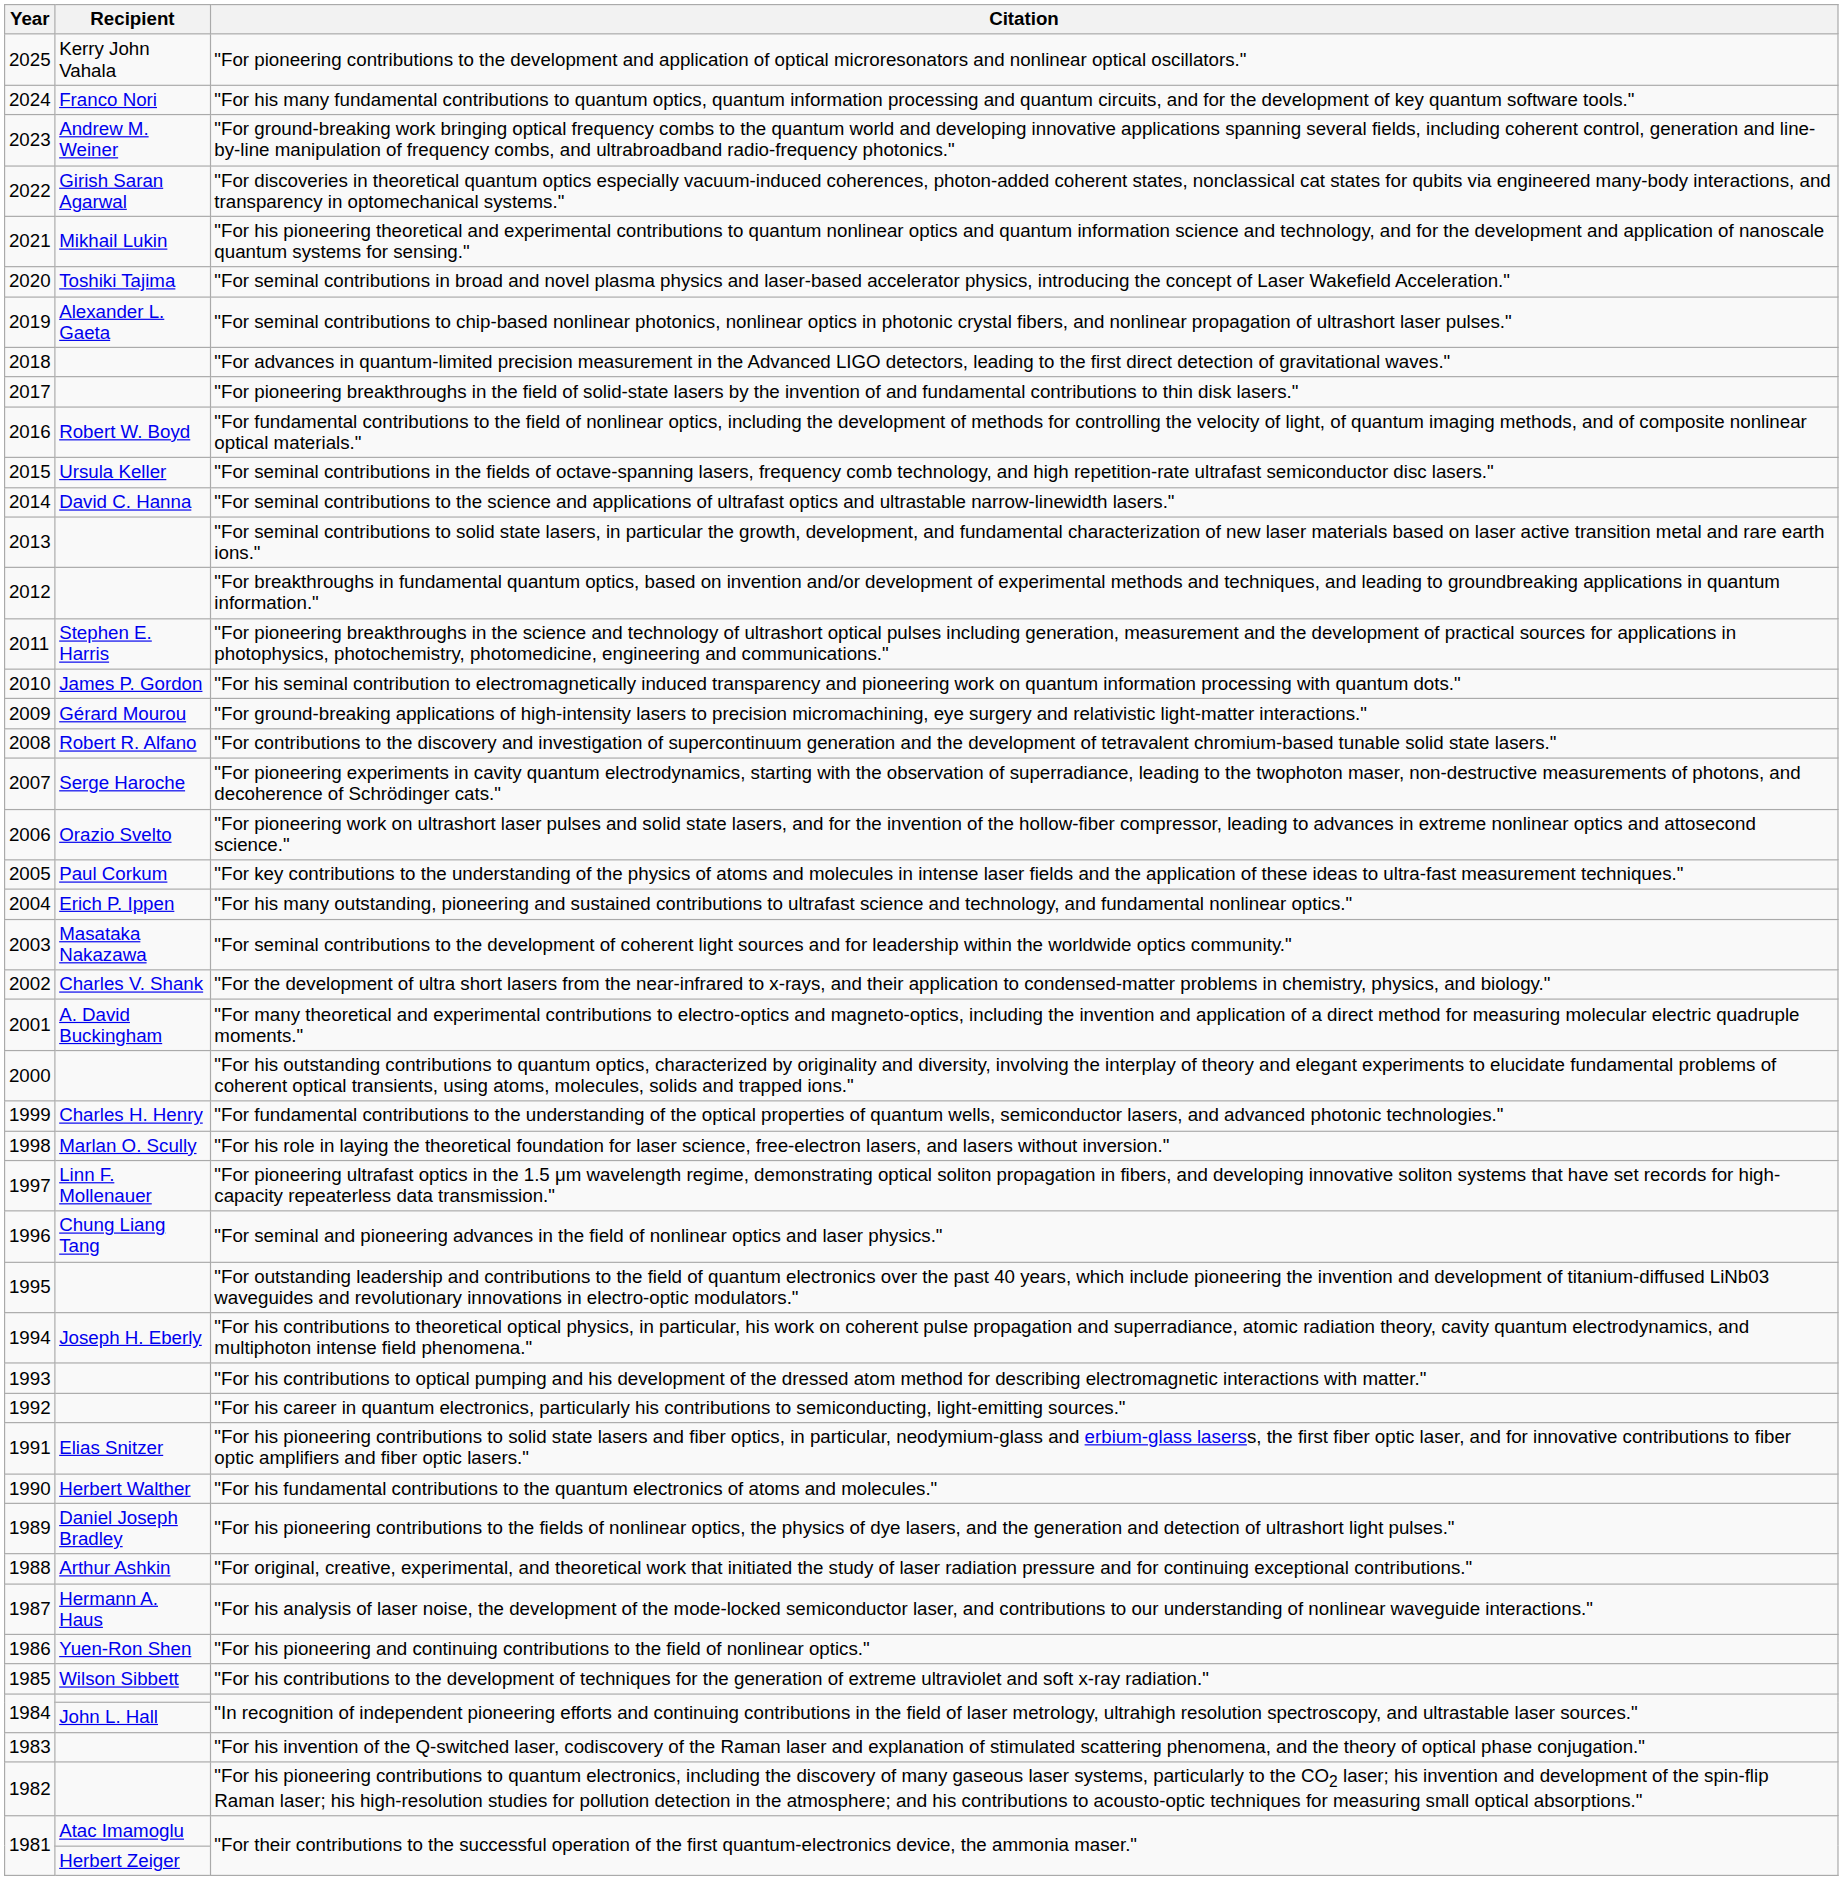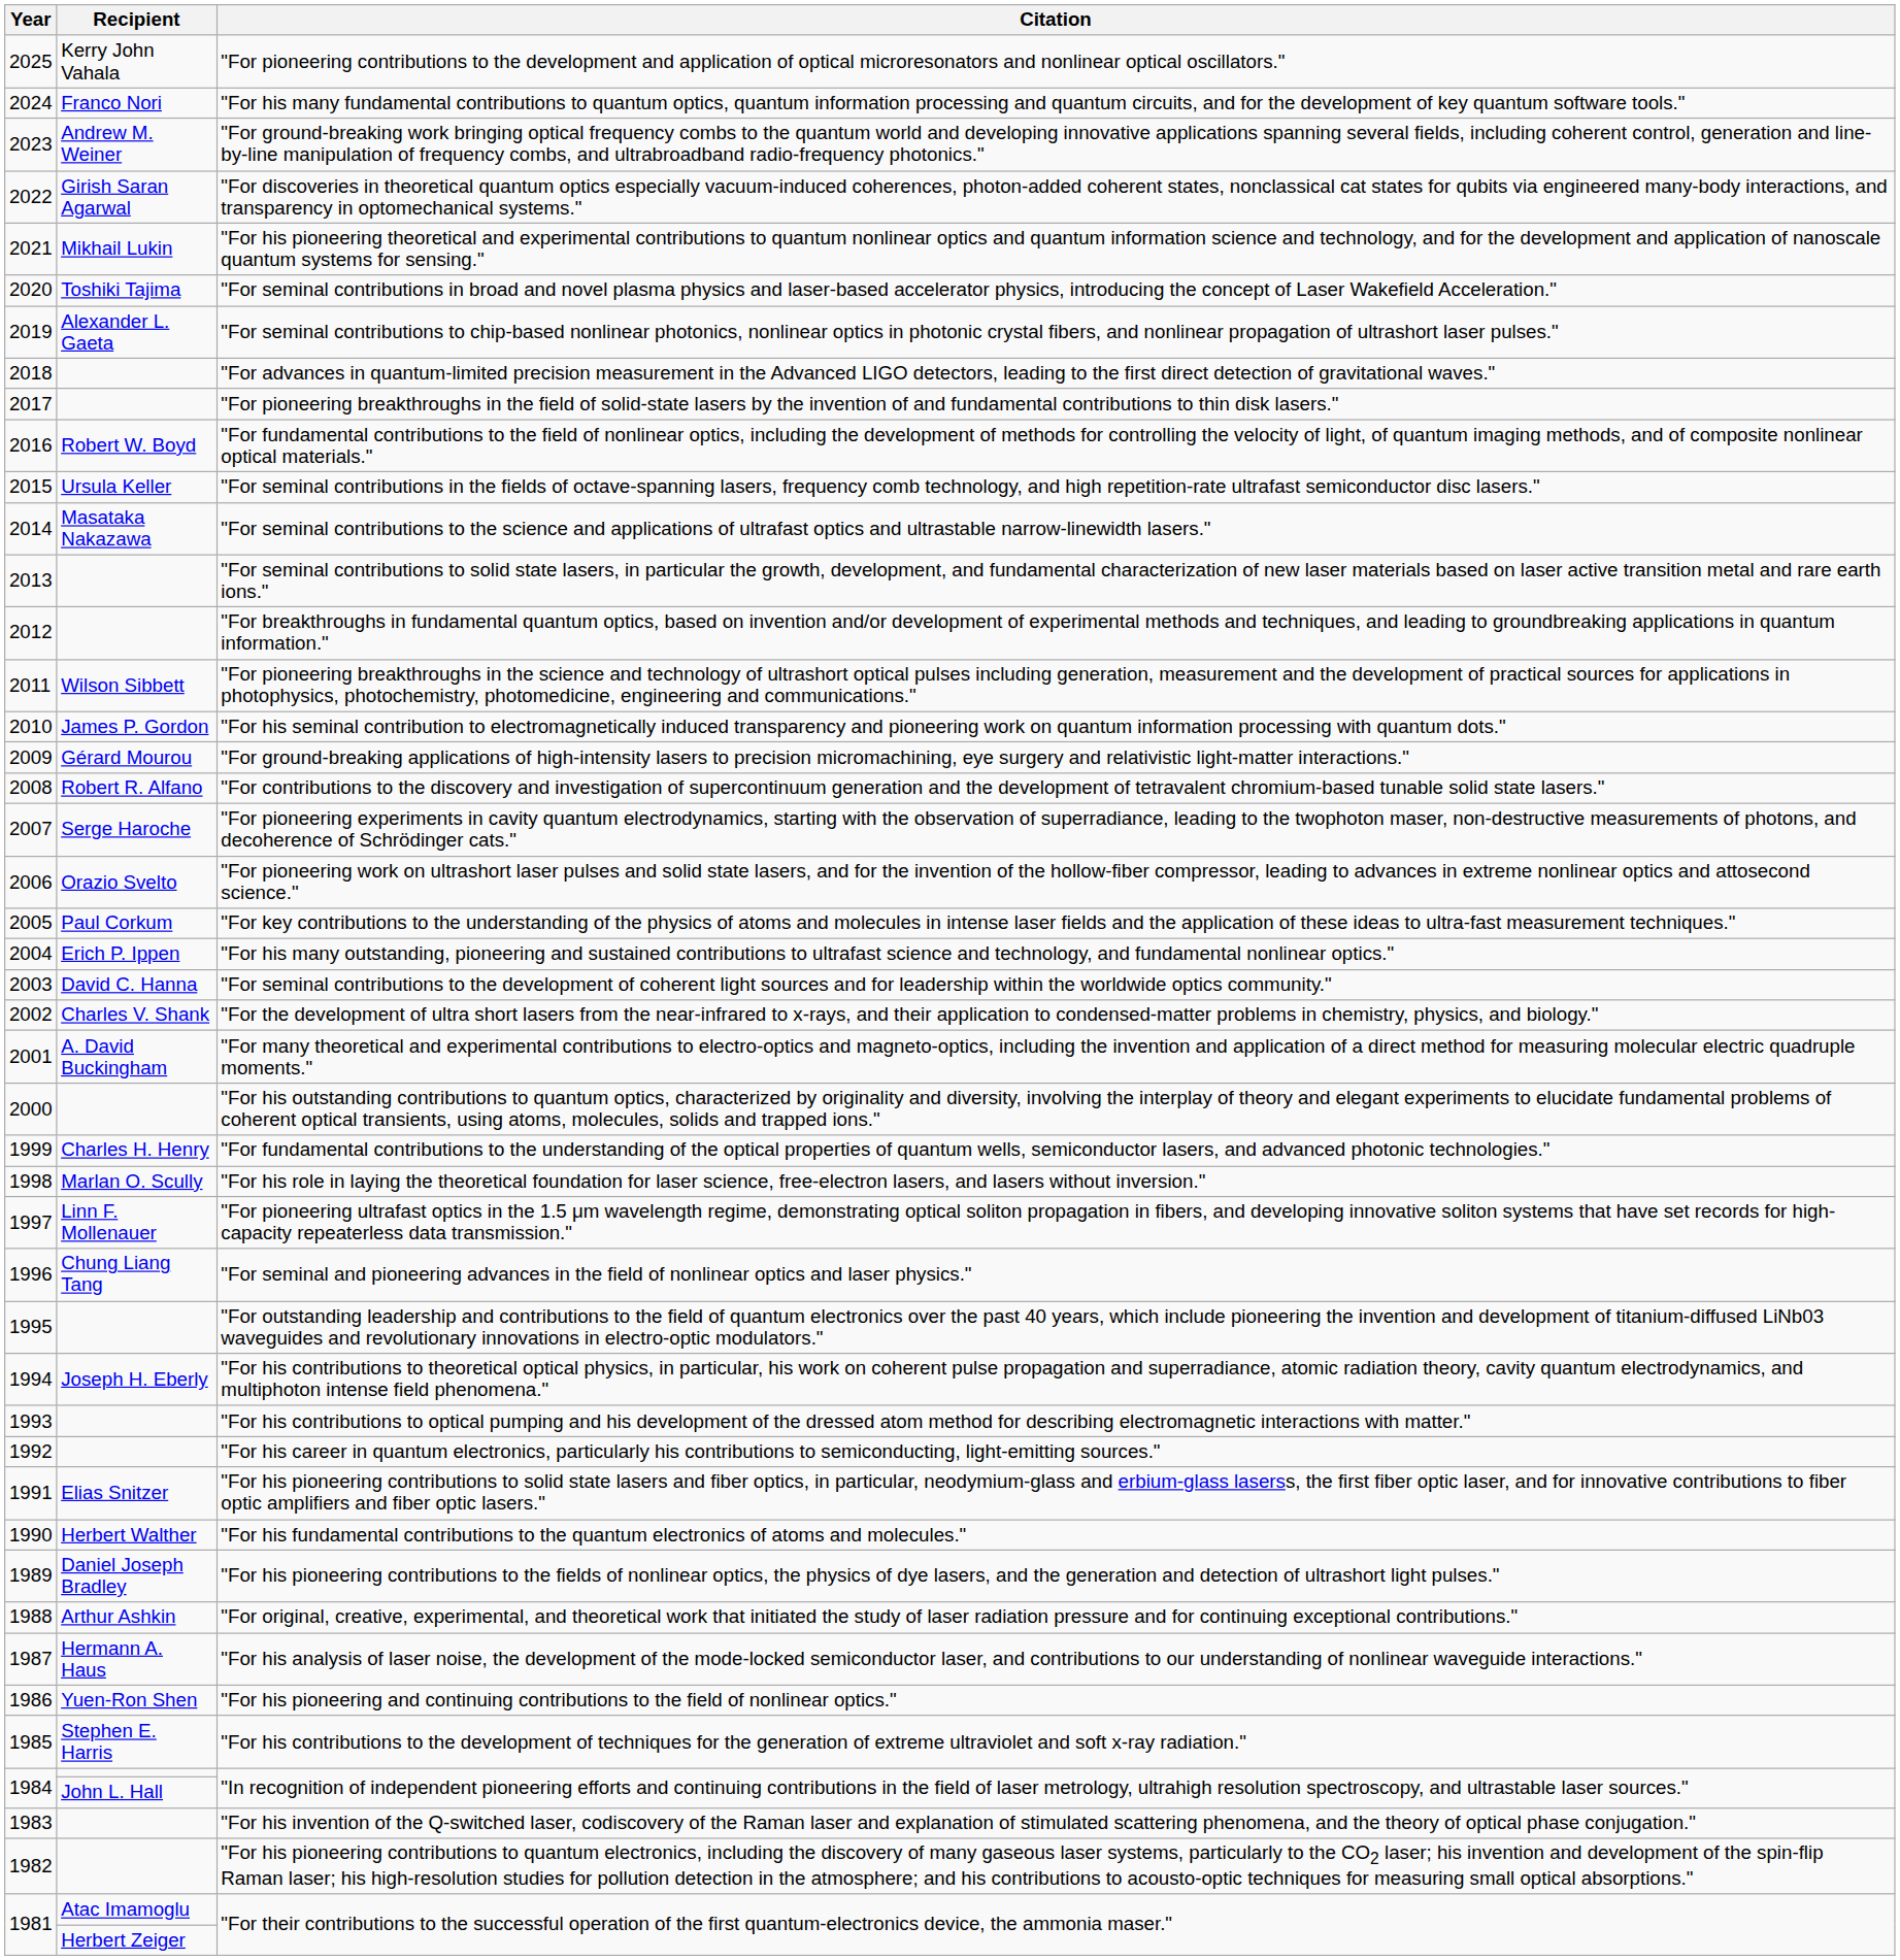row 13 | Recipient: David C. Hanna -> Masataka Nakazawa
row 16 | Recipient: Stephen E. Harris -> Wilson Sibbett
row 24 | Recipient: Masataka Nakazawa -> David C. Hanna
row 42 | Recipient: Wilson Sibbett -> Stephen E. Harris
